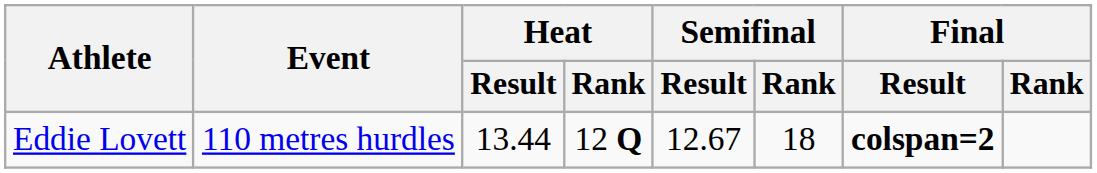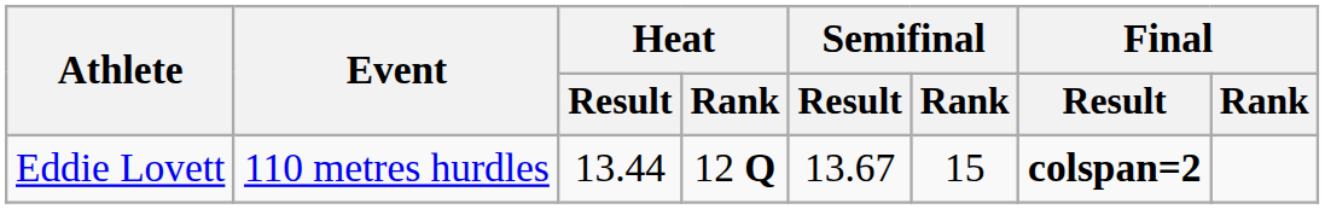Eddie Lovett | Semifinal / Result: 12.67 -> 13.67
Eddie Lovett | Semifinal / Rank: 18 -> 15
